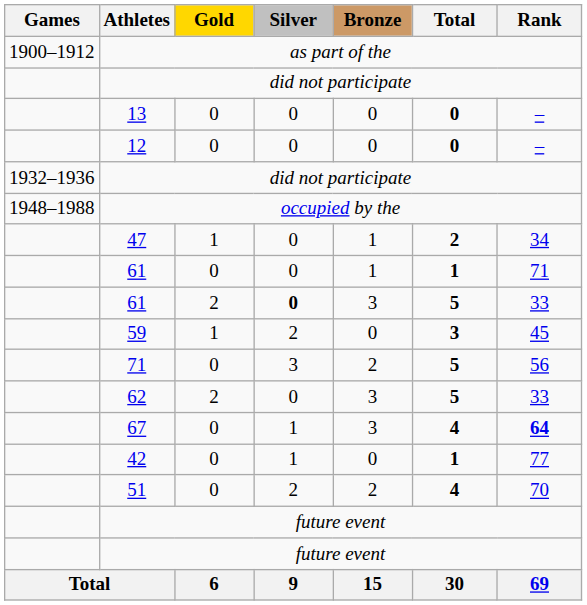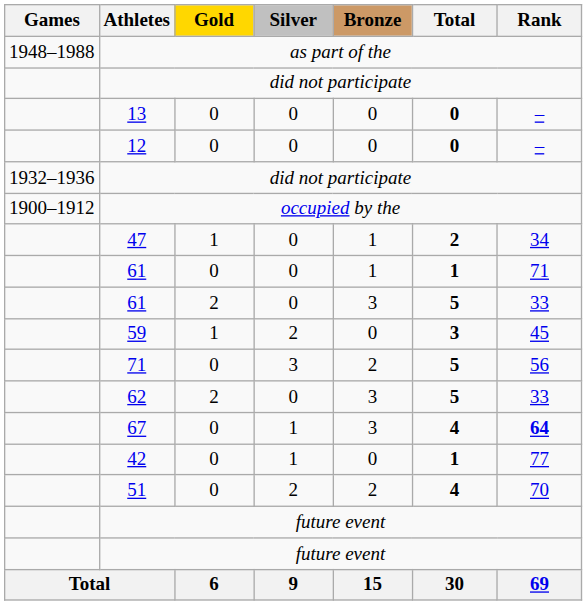as part of the | Games: 1900–1912 -> 1948–1988
occupied by the | Games: 1948–1988 -> 1900–1912
61 / 2 | Silver: bold -> normal
